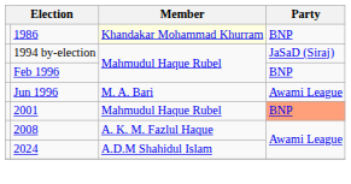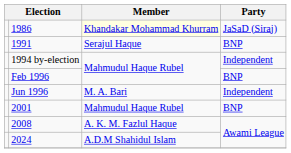1986 | Party: BNP -> JaSaD (Siraj)
+ row: 1991 | Serajul Haque | BNP
1994 by-election | Party: JaSaD (Siraj) -> Independent
Jun 1996 | Party: Awami League -> Independent
2001 | Party: lightsalmon background -> no background
